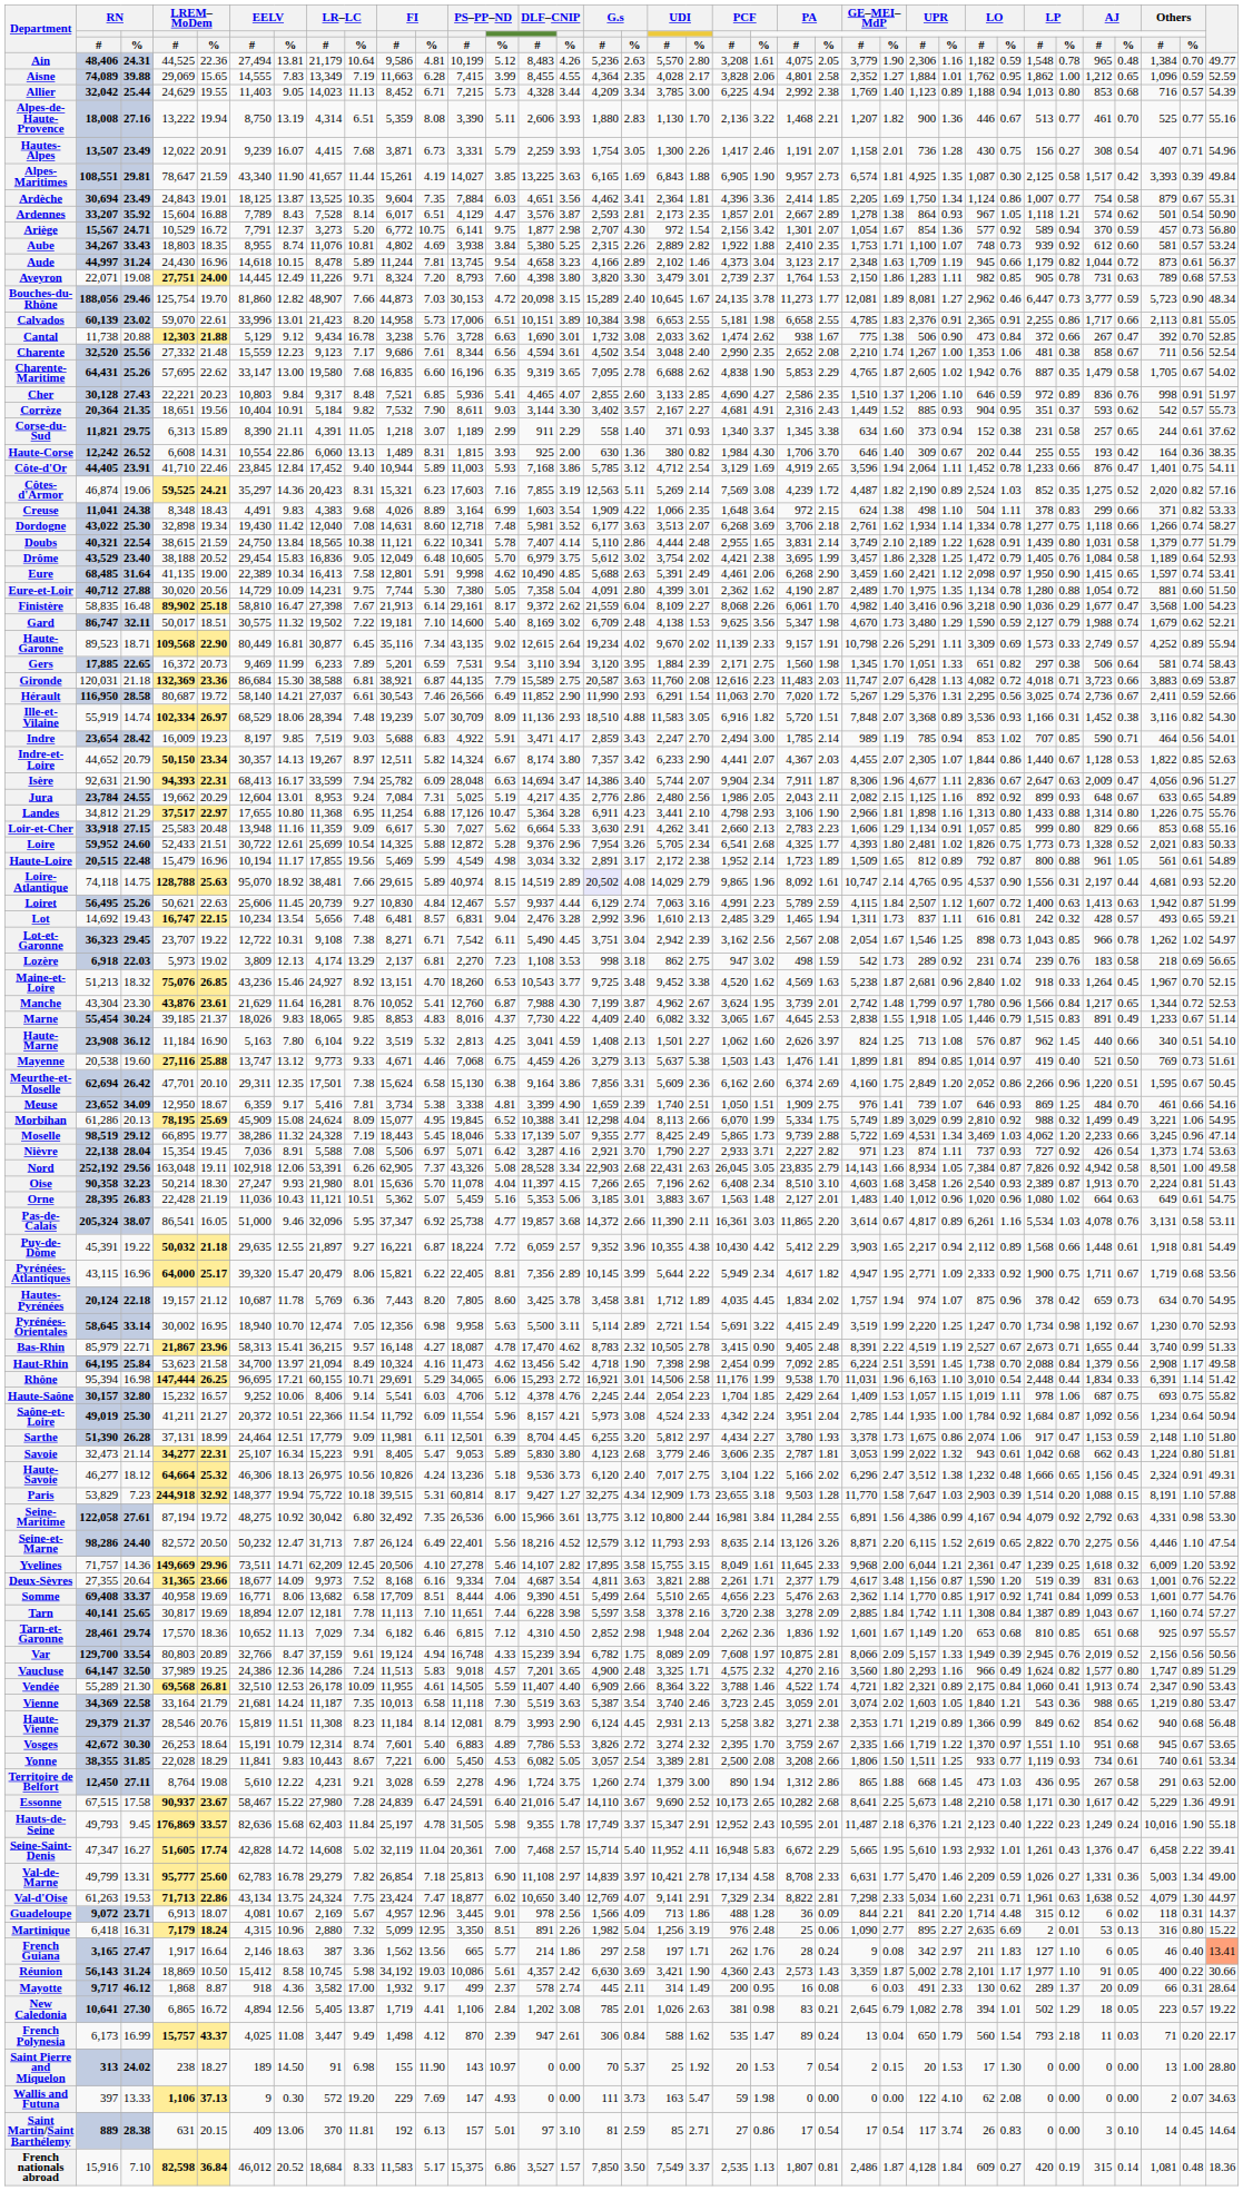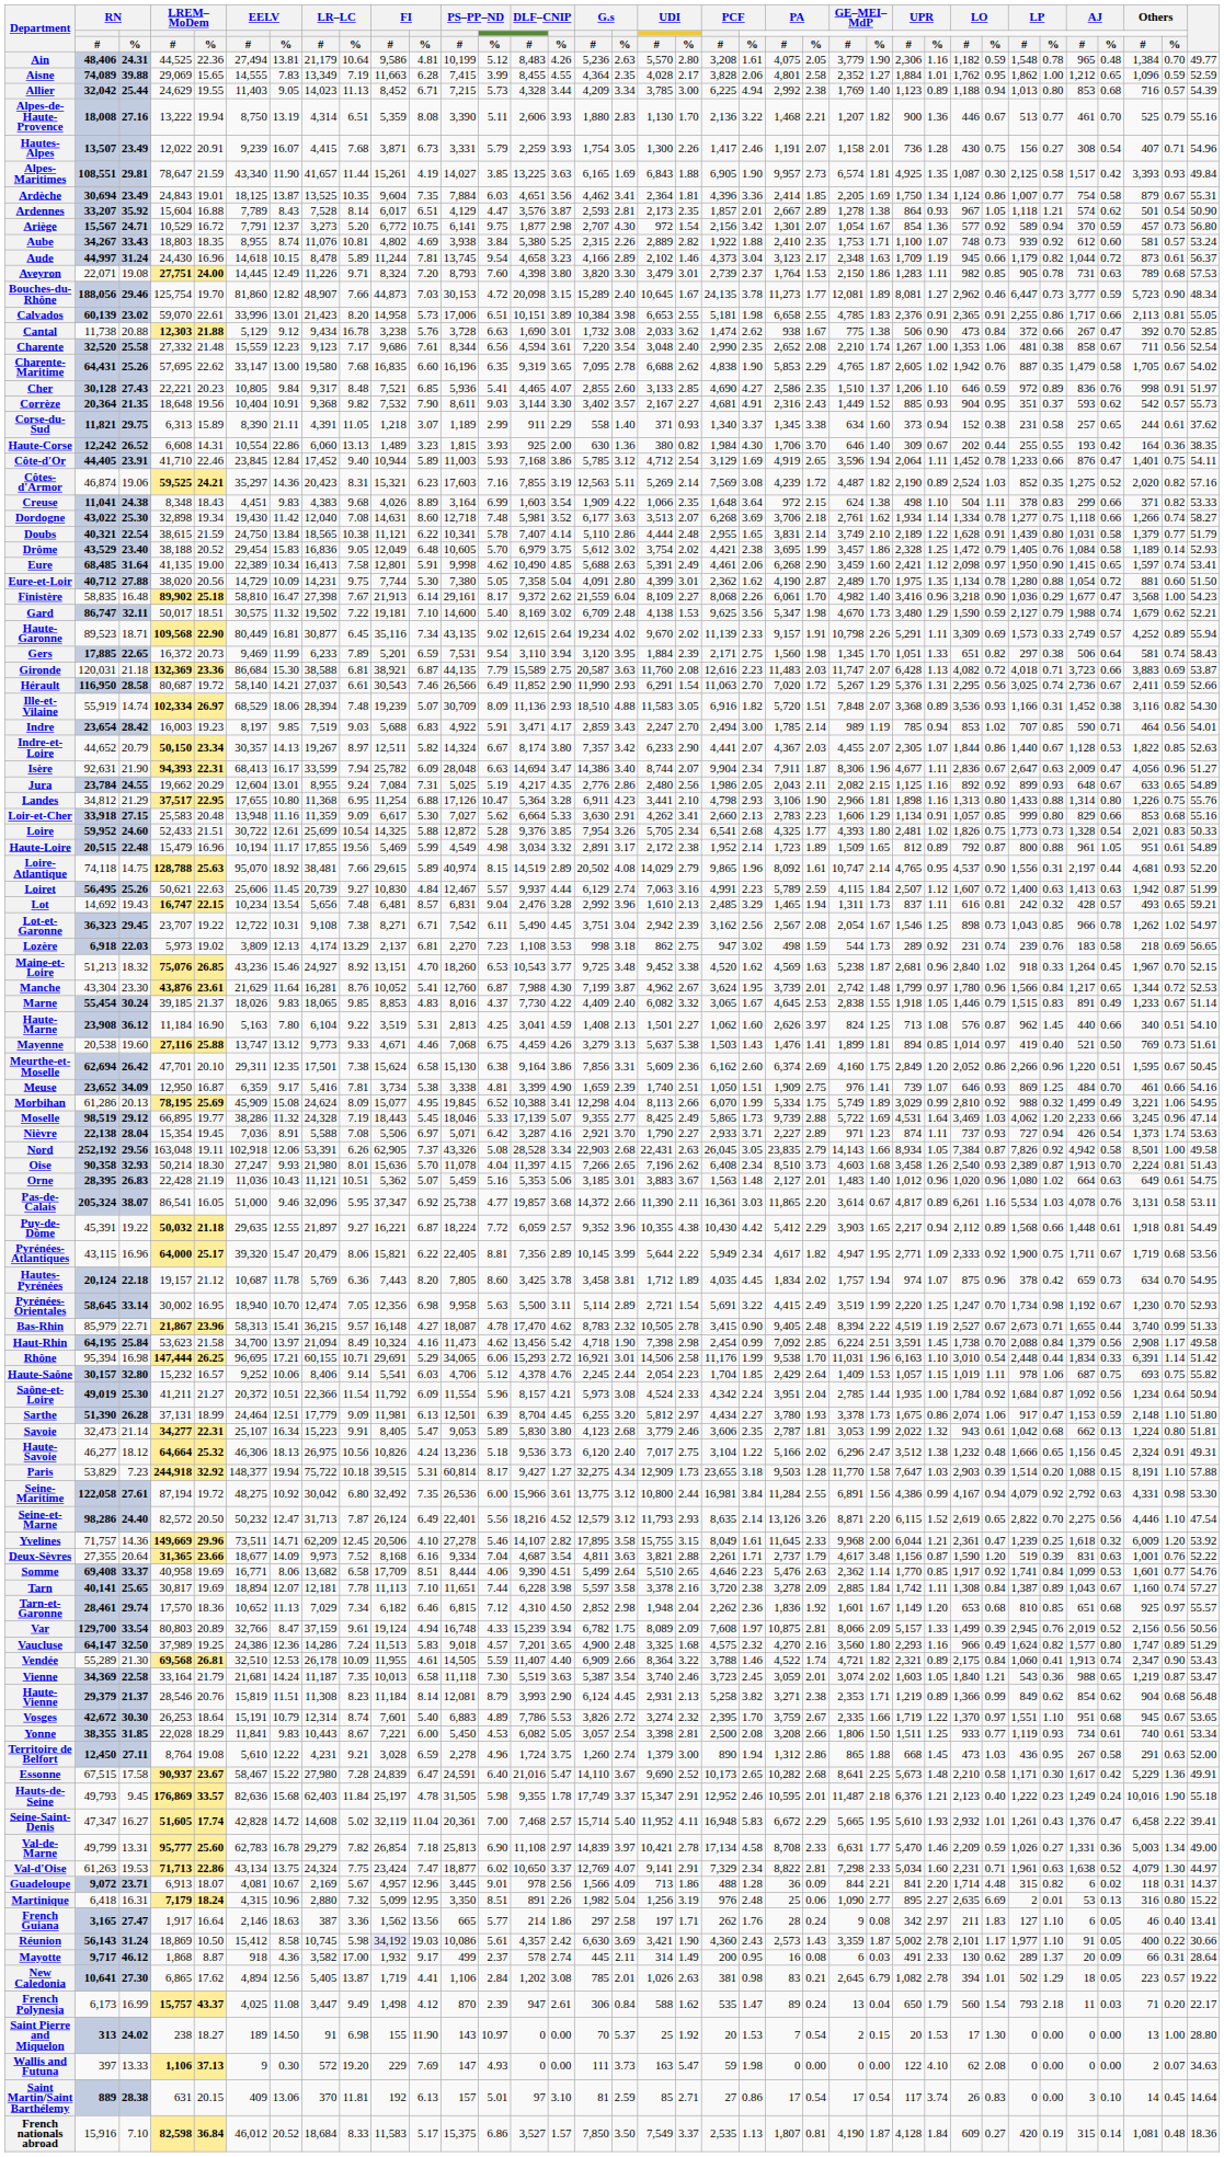Alpes-de-Haute-Provence | Others / %: 0.77 -> 0.79
Alpes-Maritimes | Others / %: 0.39 -> 0.93
Charente | RN / %: 25.56 -> 25.58
Charente | G.s / #: 4,502 -> 7,220
Cher | EELV / #: 10,803 -> 10,805
Corrèze | LREM–MoDem / #: 18,651 -> 18,648
Corrèze | LR–LC / #: 5,184 -> 9,368
Haute-Corse | FI / %: 8.31 -> 3.23
Creuse | EELV / #: 4,491 -> 4,451
Drôme | Others / %: 0.64 -> 0.14
Eure-et-Loir | LREM–MoDem / #: 30,020 -> 38,020
Indre | LREM–MoDem / #: 16,009 -> 16,003
Isère | UDI / #: 5,744 -> 8,744
Jura | LR–LC / #: 8,953 -> 8,955
Landes | LREM–MoDem / %: 22.97 -> 22.95
Loire | DLF–CNIP / %: 2.96 -> 3.85
Loire | AJ / %: 0.52 -> 0.54
Haute-Loire | Others / #: 561 -> 951
Loire-Atlantique | G.s / #: lavender background -> no background
Lozère | GE–MEI–MdP / #: 542 -> 544
Haute-Marne | FI / %: 5.32 -> 5.31
Meuse | LREM–MoDem / %: 18.67 -> 16.87
Moselle | UPR / %: 1.34 -> 1.64
Nièvre | PA / %: 2.82 -> 2.89
Nièvre | LP / %: 0.92 -> 0.94
Oise | RN / %: 32.23 -> 32.93
Oise | PA / %: 3.10 -> 3.73
Bas-Rhin | GE–MEI–MdP / #: 8,391 -> 8,394
Sarthe | FI / %: 6.11 -> 6.13
Savoie | AJ / %: 0.43 -> 0.13
Deux-Sèvres | PA / #: 2,377 -> 2,737
Somme | PCF / #: 4,656 -> 4,646
Var | LO / #: 1,949 -> 1,499
Vaucluse | UDI / %: 1.71 -> 1.68
Vienne | Others / %: 0.80 -> 0.87
Haute-Vienne | Others / #: 940 -> 904
Yonne | UDI / #: 3,389 -> 3,398
Hauts-de-Seine | PCF / %: 2.43 -> 2.46
Val-d'Oise | DLF–CNIP / %: 3.40 -> 3.37
Guadeloupe | LP / %: 0.12 -> 0.82
French Guiana | column 36: lightsalmon background -> no background
Réunion | FI / #: no background -> lavender background
New Caledonia | LREM–MoDem / %: 16.72 -> 17.62
French nationals abroad | GE–MEI–MdP / #: 2,486 -> 4,190
